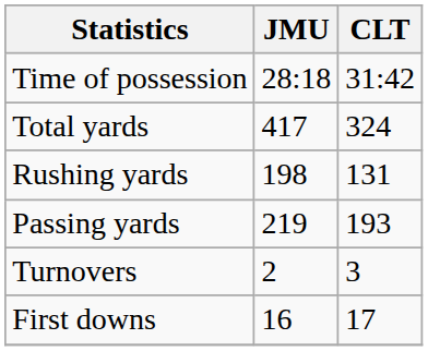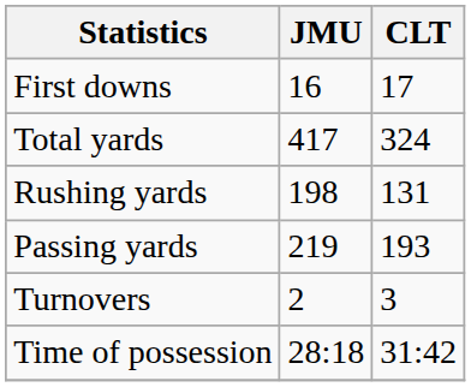rows swapped: First downs <-> Time of possession
